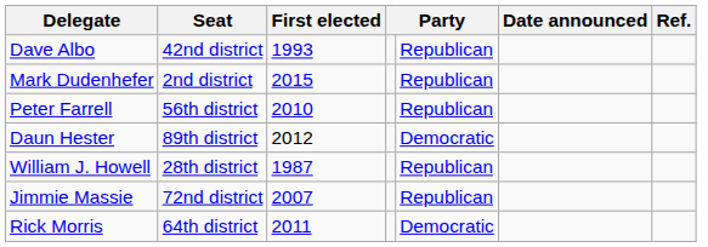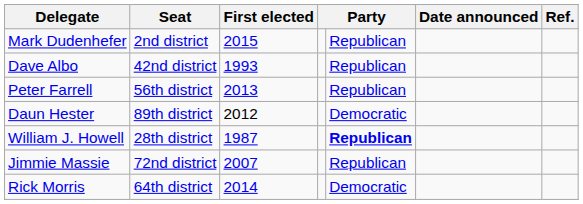rows swapped: Dave Albo <-> Mark Dudenhefer
Peter Farrell | First elected: 2010 -> 2013
William J. Howell | column 5: normal -> bold
Rick Morris | First elected: 2011 -> 2014
